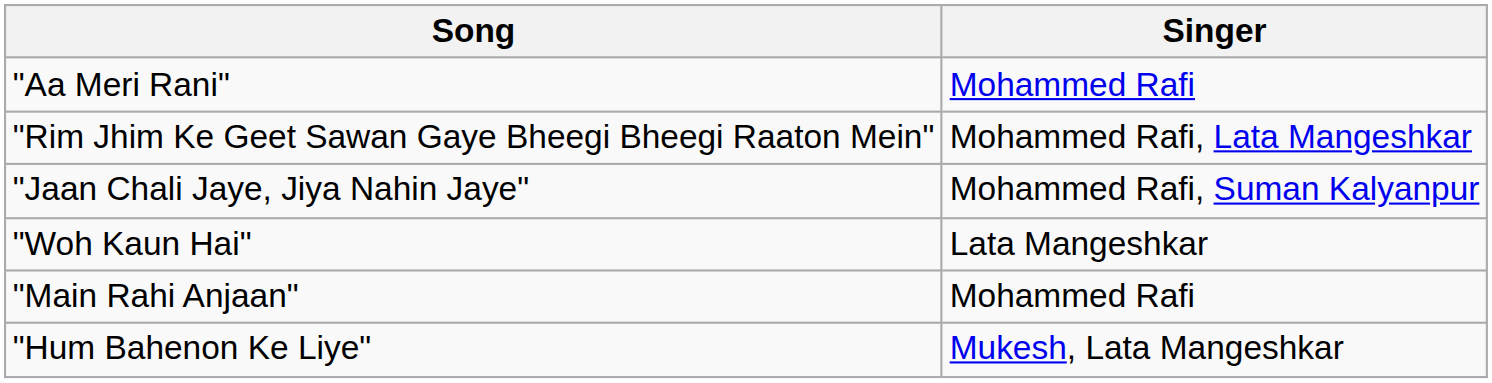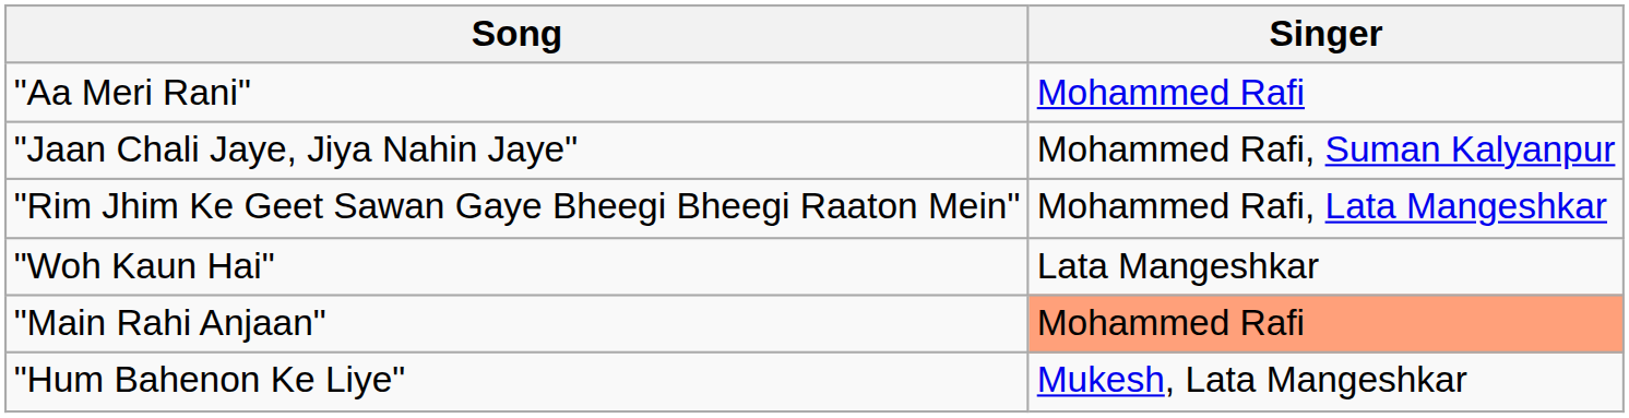rows swapped: "Jaan Chali Jaye, Jiya Nahin Jaye" <-> "Rim Jhim Ke Geet Sawan Gaye Bheegi Bheegi Raaton Mein"
"Main Rahi Anjaan" | Singer: no background -> lightsalmon background
